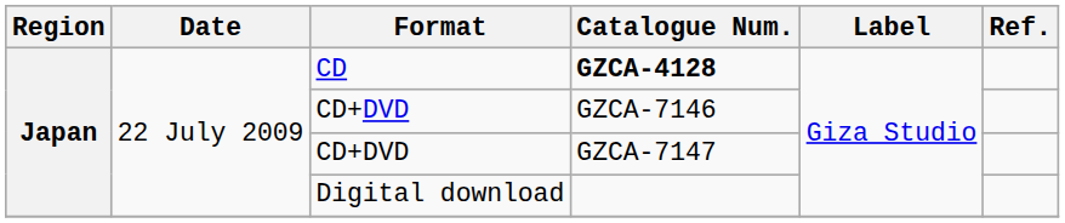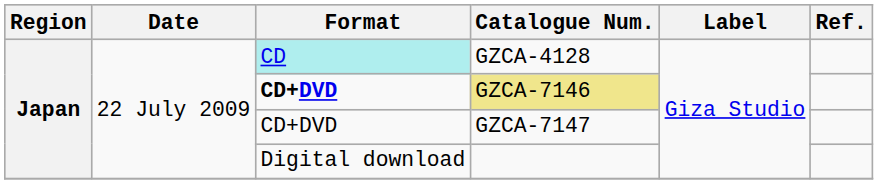GZCA-4128 | Format: no background -> paleturquoise background
GZCA-4128 | Catalogue Num.: bold -> normal
GZCA-7146 | Format: normal -> bold
GZCA-7146 | Catalogue Num.: no background -> khaki background
